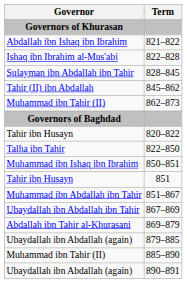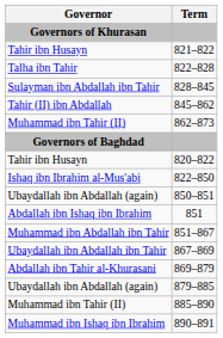row 3 | Governor: Abdallah ibn Ishaq ibn Ibrahim -> Tahir ibn Husayn
row 4 | Governor: Ishaq ibn Ibrahim al-Mus'abi -> Talha ibn Tahir
row 10 | Governor: Talha ibn Tahir -> Ishaq ibn Ibrahim al-Mus'abi
row 11 | Governor: Muhammad ibn Ishaq ibn Ibrahim -> Ubaydallah ibn Abdallah (again)
row 12 | Governor: Tahir ibn Husayn -> Abdallah ibn Ishaq ibn Ibrahim
row 18 | Governor: Ubaydallah ibn Abdallah (again) -> Muhammad ibn Ishaq ibn Ibrahim
